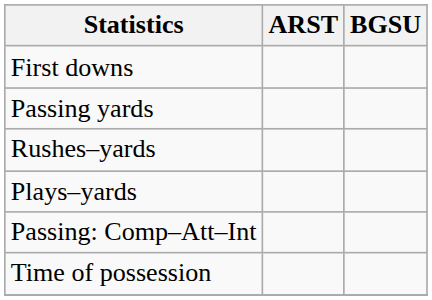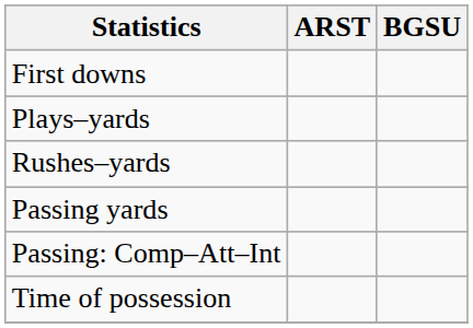rows swapped: Plays–yards <-> Passing yards
